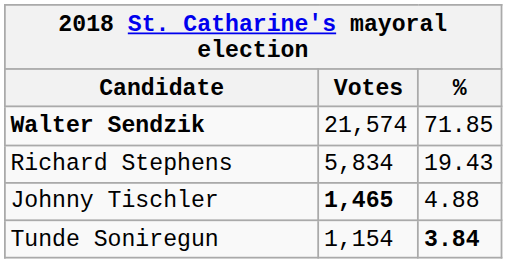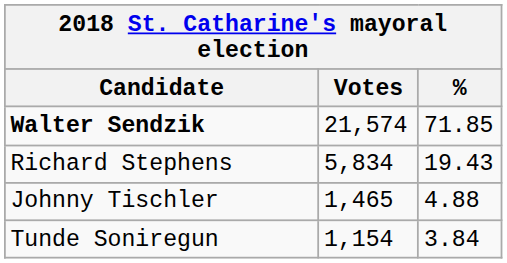Johnny Tischler | Votes: bold -> normal
Tunde Soniregun | %: bold -> normal
